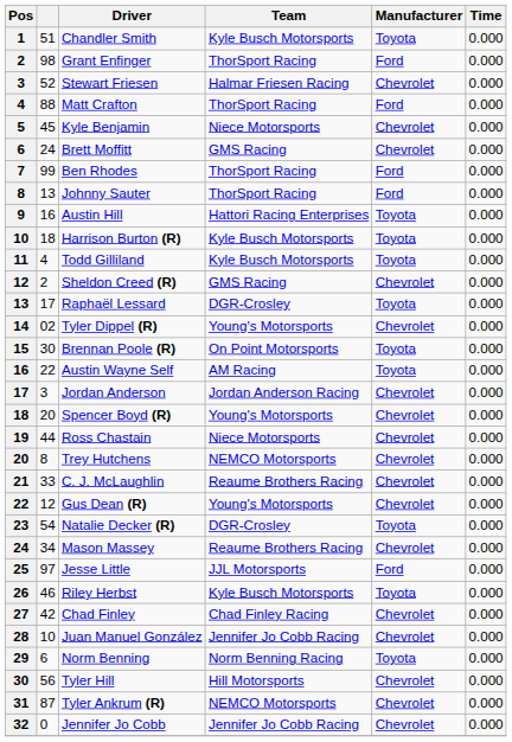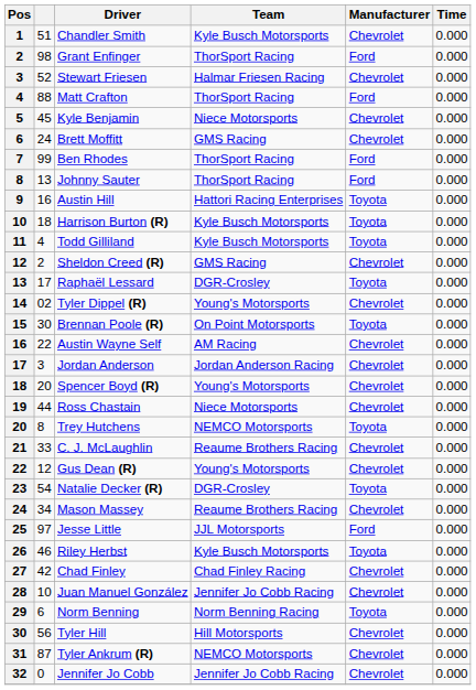Chandler Smith | Manufacturer: Toyota -> Chevrolet
Austin Wayne Self | Manufacturer: Toyota -> Chevrolet
Trey Hutchens | Manufacturer: Chevrolet -> Toyota
